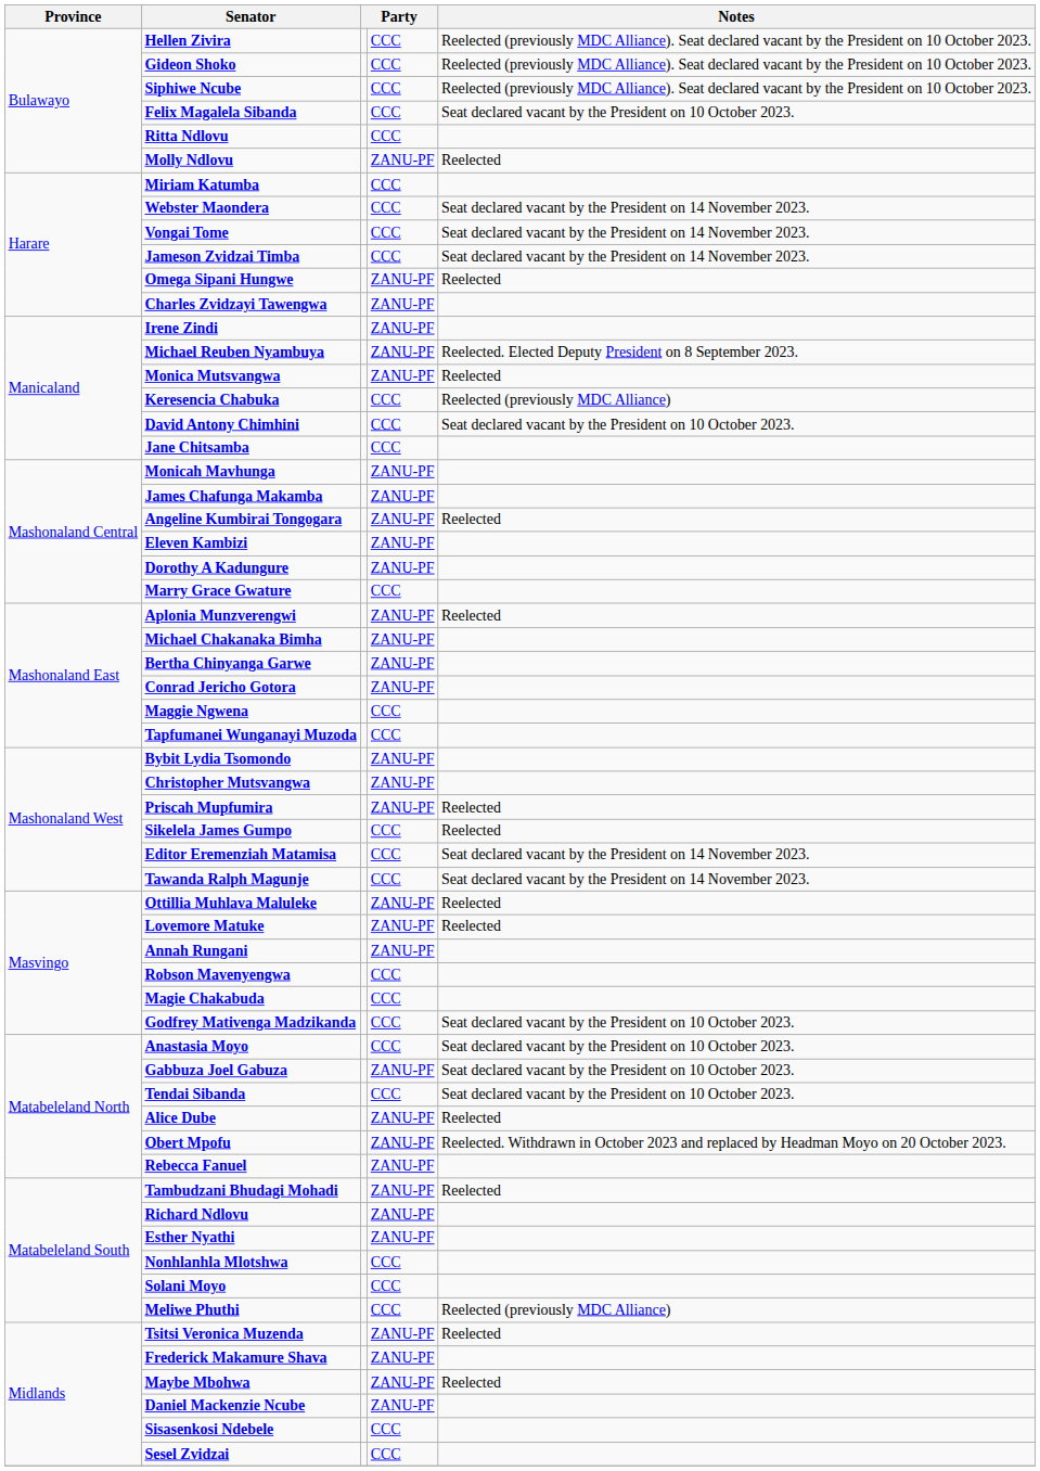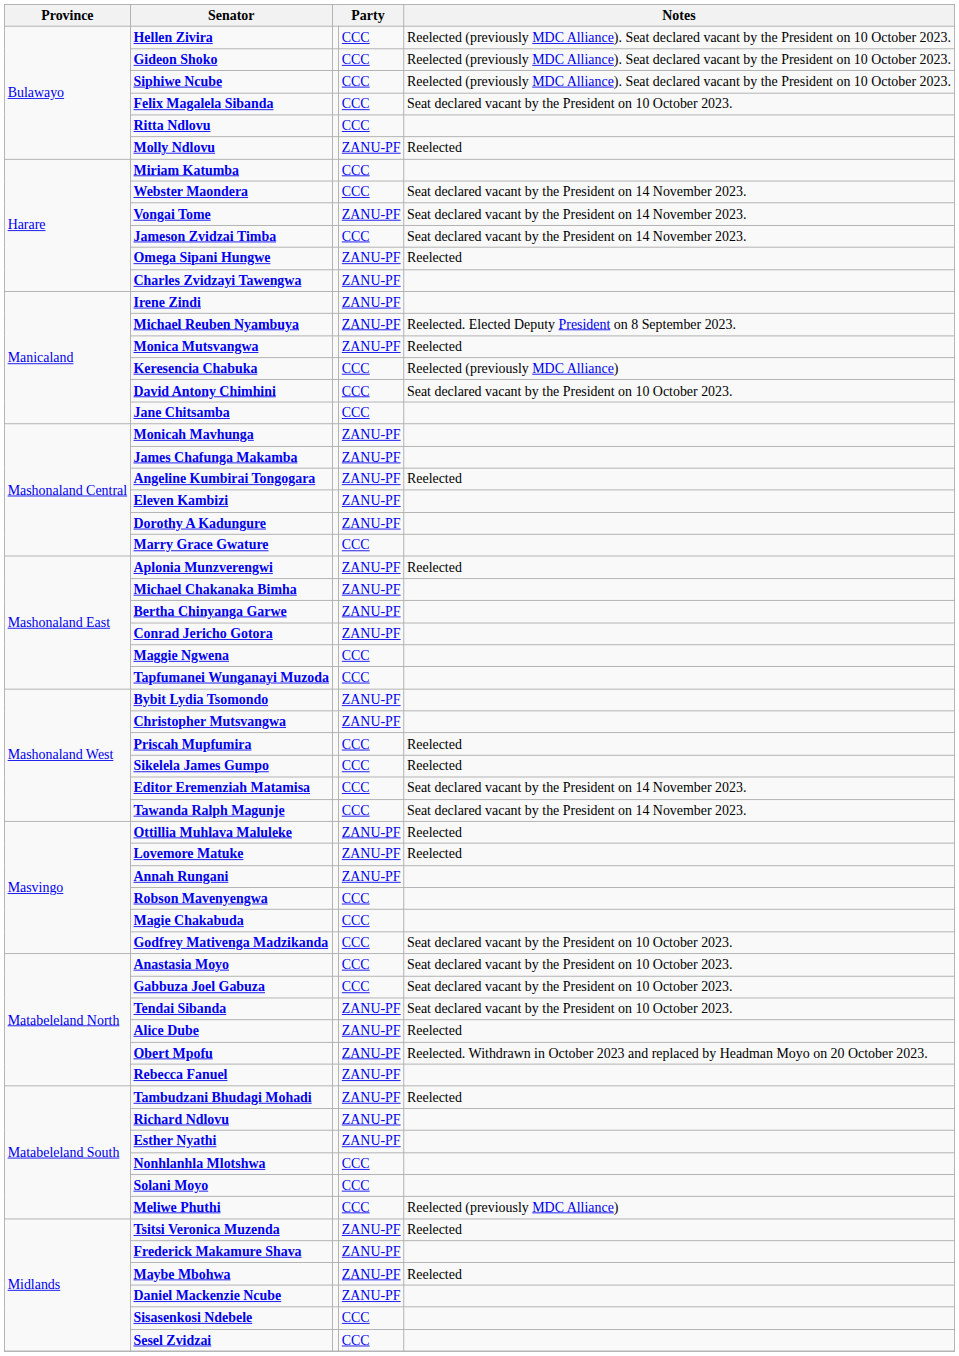Vongai Tome | column 4: CCC -> ZANU-PF
Priscah Mupfumira | column 4: ZANU-PF -> CCC
Gabbuza Joel Gabuza | column 4: ZANU-PF -> CCC
Tendai Sibanda | column 4: CCC -> ZANU-PF
